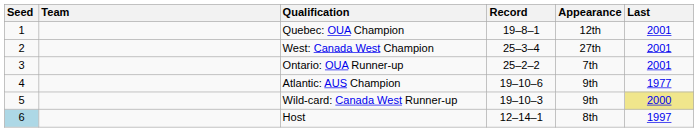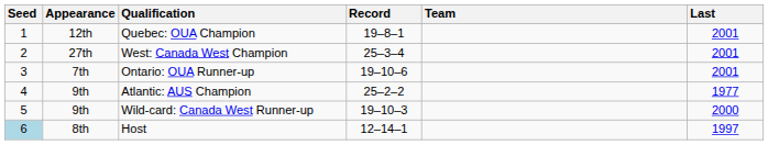columns swapped: Team <-> Appearance
Ontario: OUA Runner-up | Record: 25–2–2 -> 19–10–6
Atlantic: AUS Champion | Record: 19–10–6 -> 25–2–2
Wild-card: Canada West Runner-up | Last: khaki background -> no background
